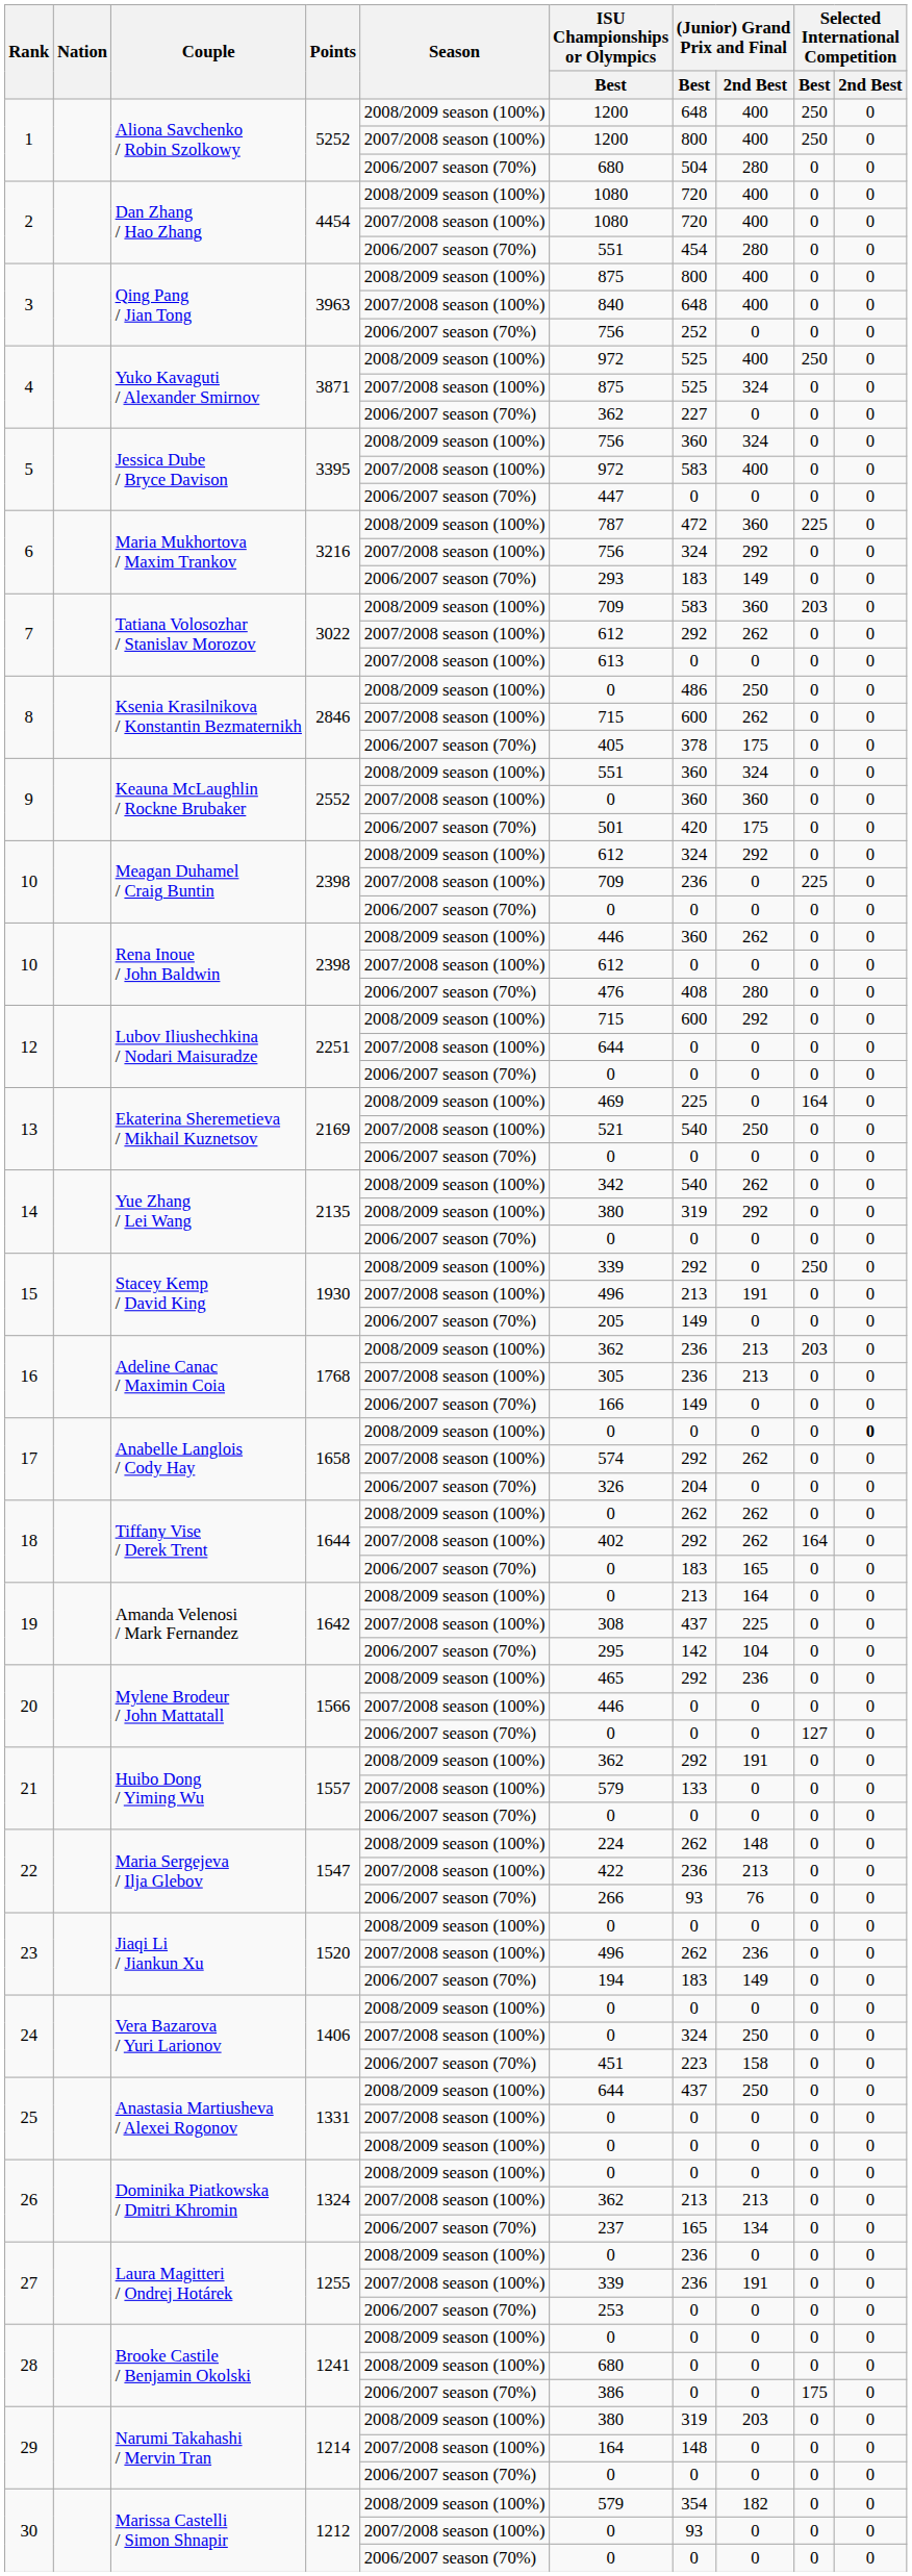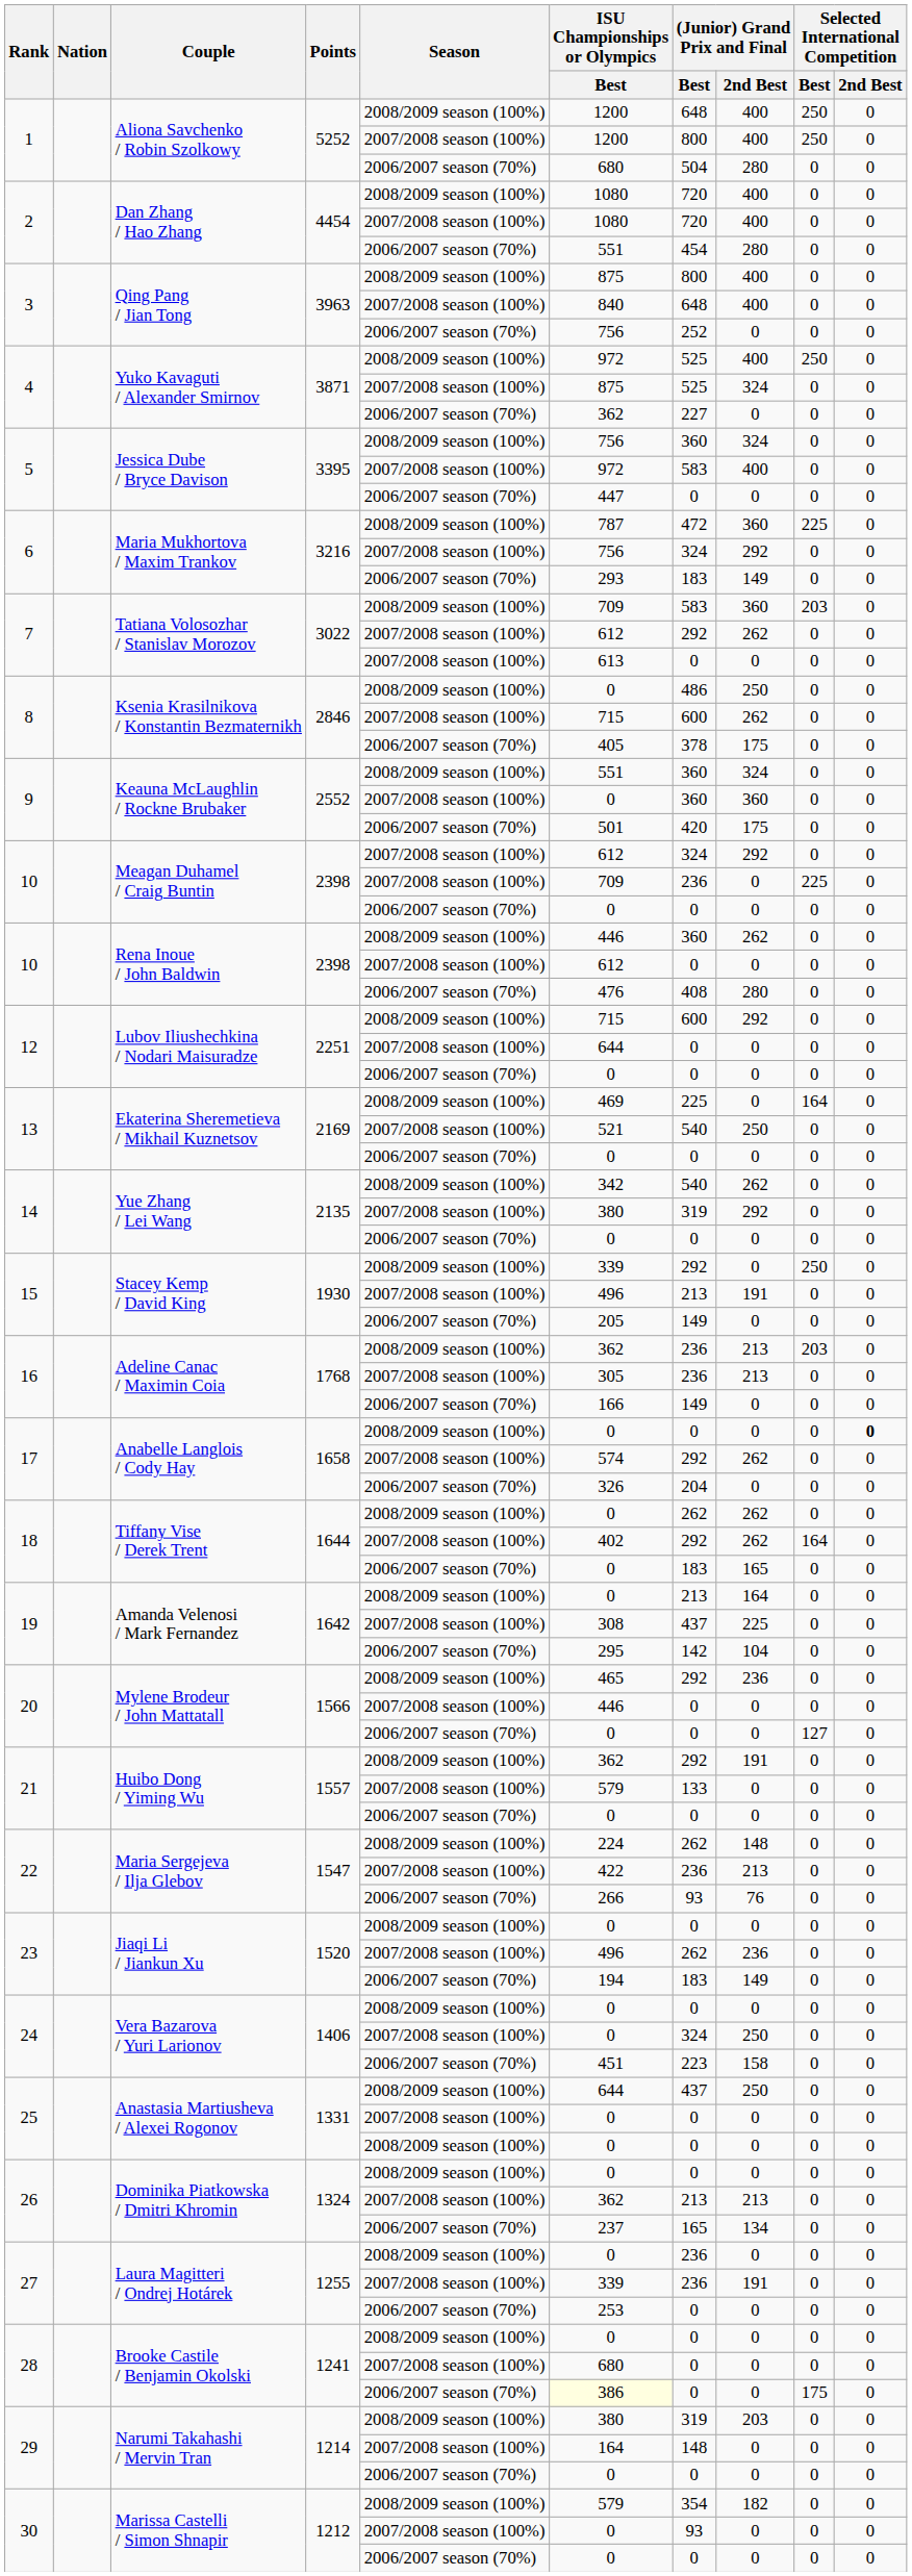row 30 | Season: 2008/2009 season (100%) -> 2007/2008 season (100%)
row 43 | Season: 2008/2009 season (100%) -> 2007/2008 season (100%)
row 85 | Season: 2008/2009 season (100%) -> 2007/2008 season (100%)
row 86 | ISU Championships or Olympics / Best: no background -> lightyellow background
